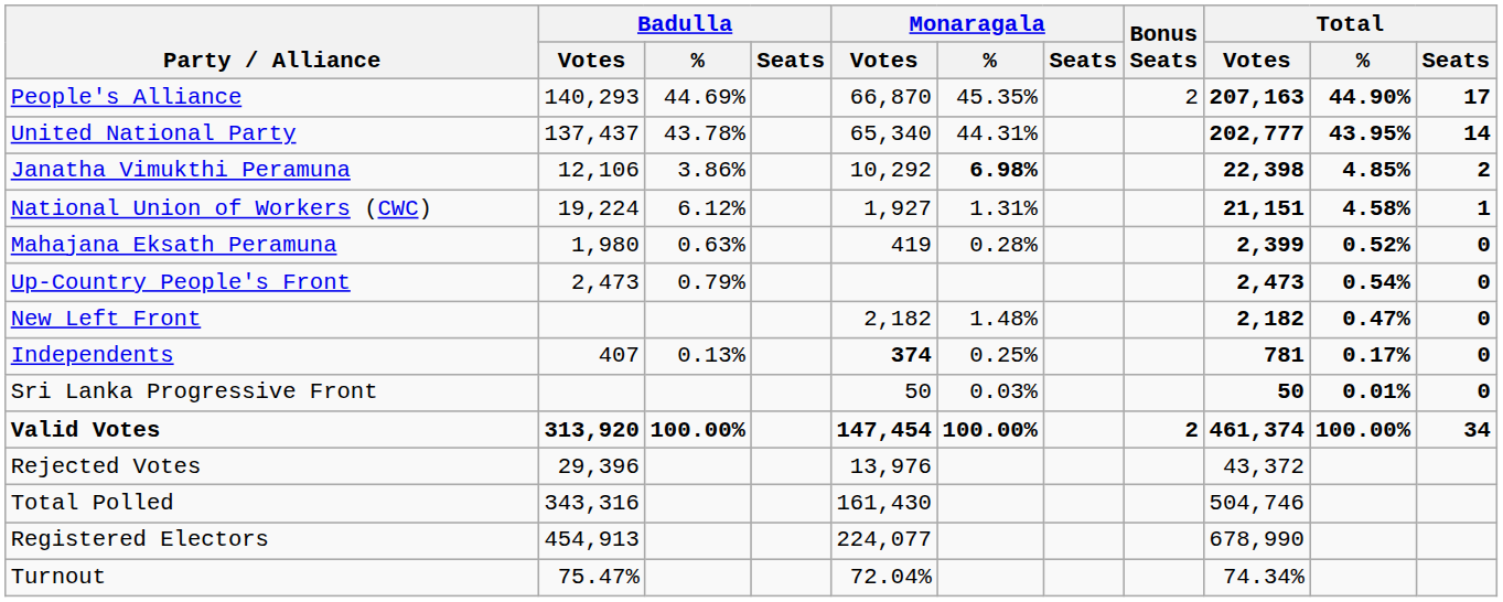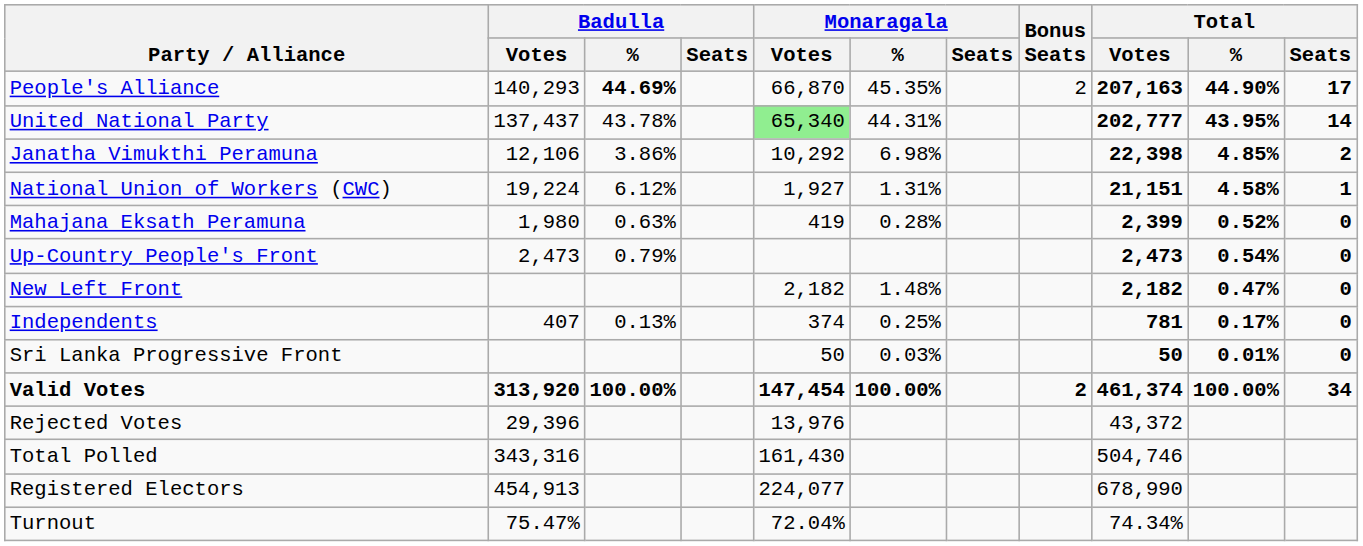People's Alliance | Badulla / %: normal -> bold
United National Party | Monaragala / Votes: no background -> lightgreen background
Janatha Vimukthi Peramuna | Monaragala / %: bold -> normal
Independents | Monaragala / Votes: bold -> normal
